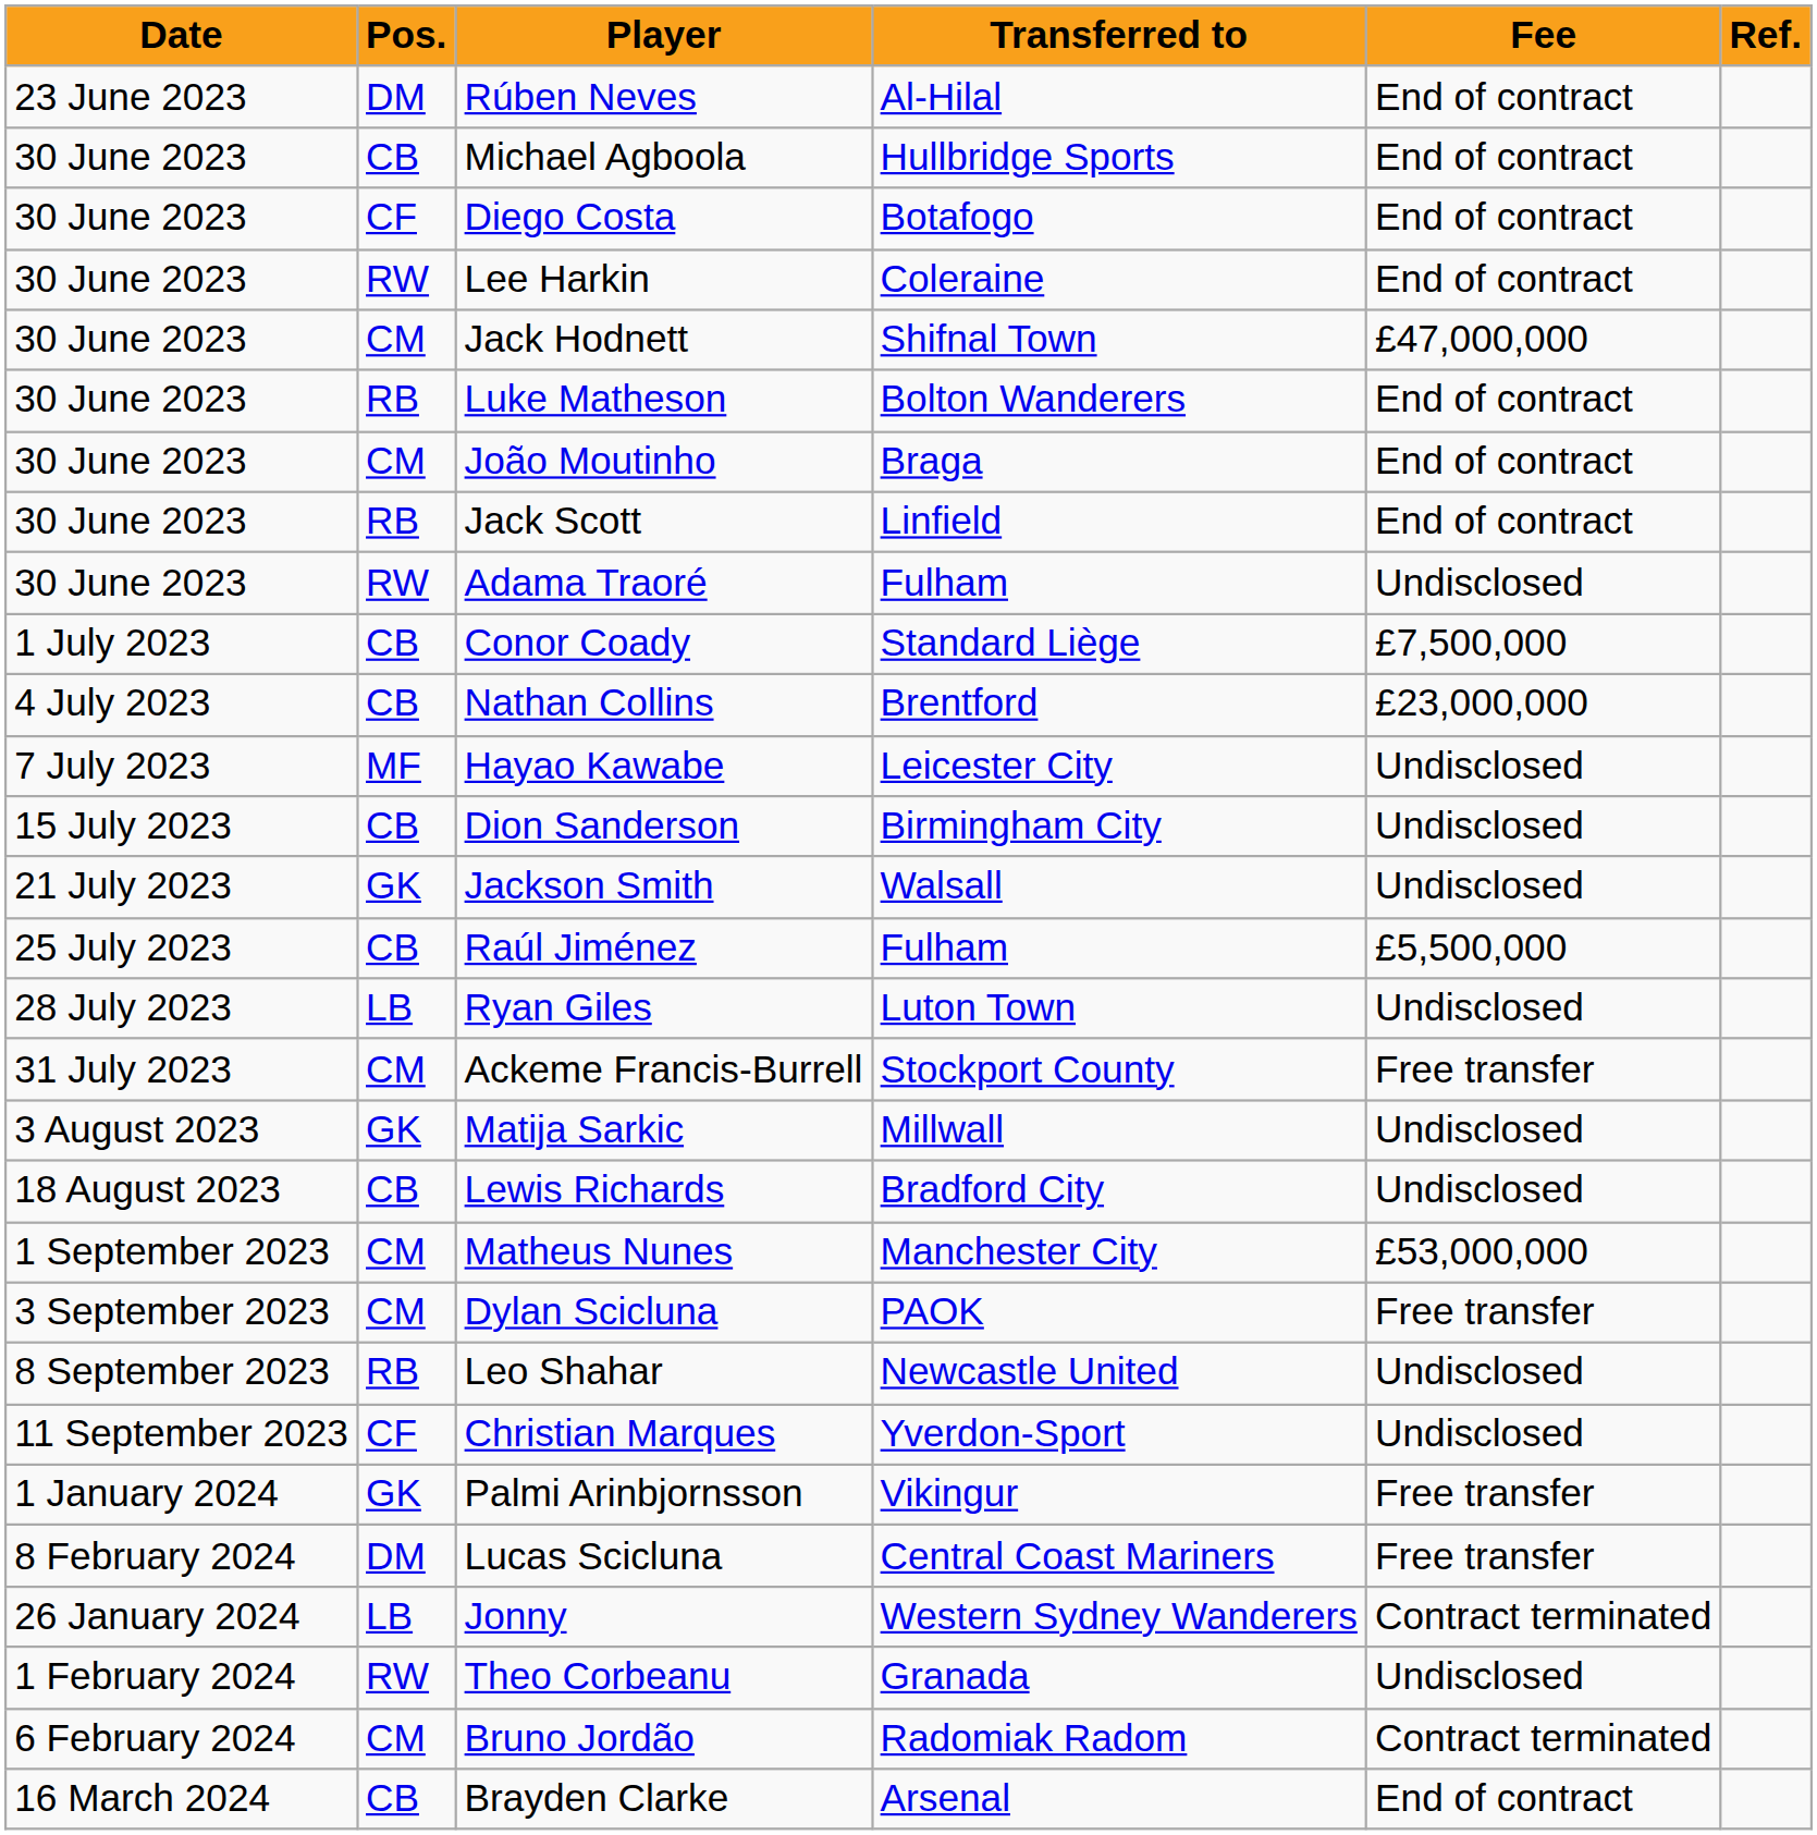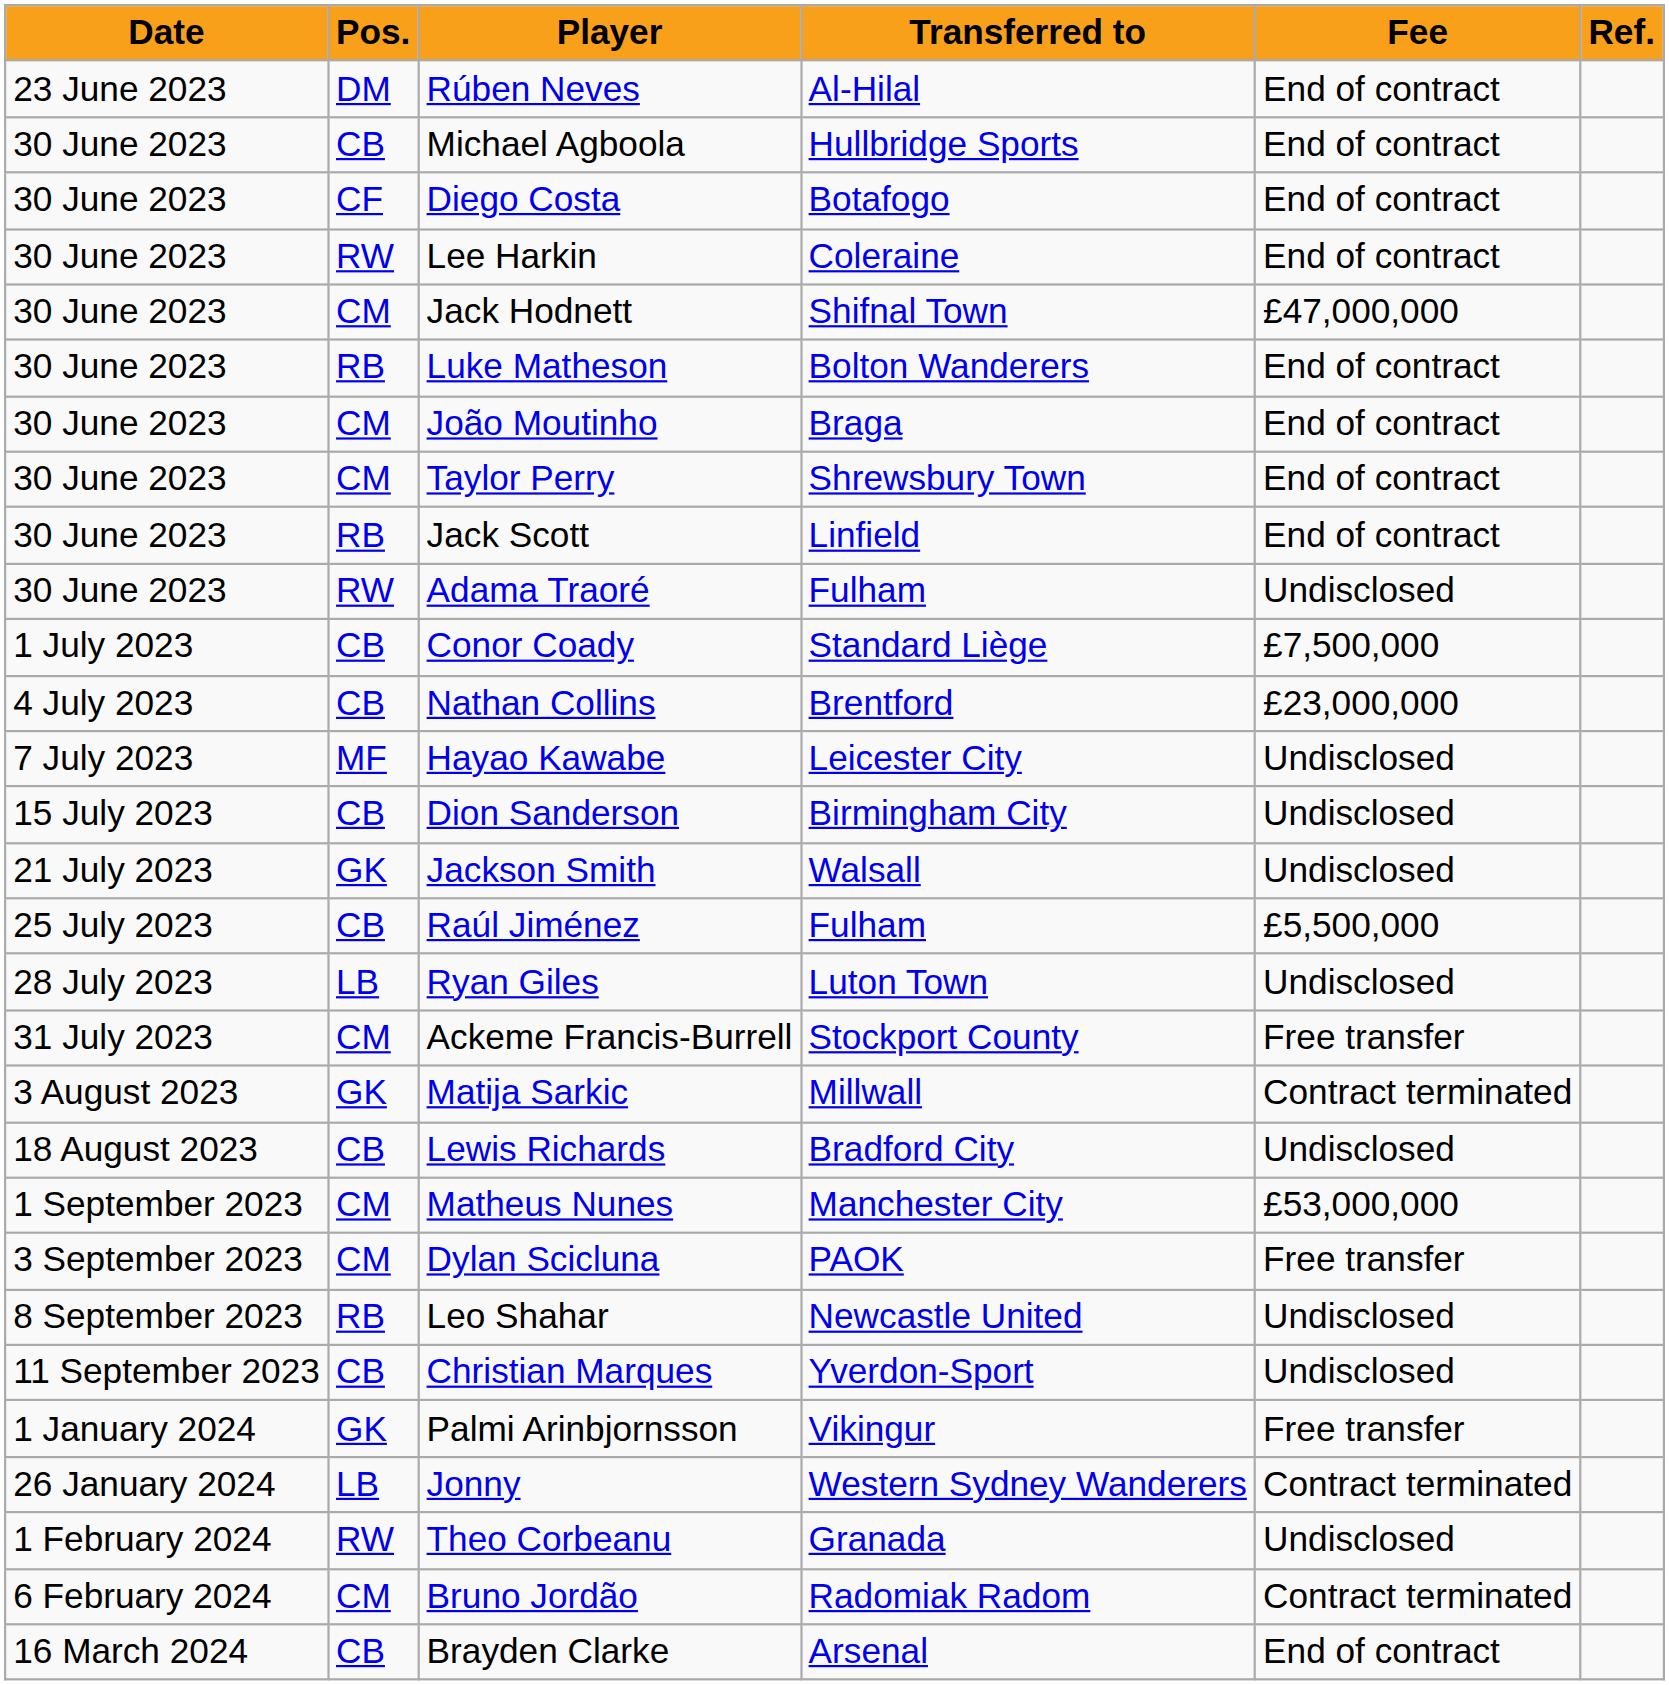+ row: 30 June 2023 | CM | Taylor Perry | Shrewsbury Town | End of contract
Matija Sarkic | Fee: Undisclosed -> Contract terminated
Christian Marques | Pos.: CF -> CB
- row: 8 February 2024 | DM | Lucas Scicluna | Central Coast Mariners | Free transfer
